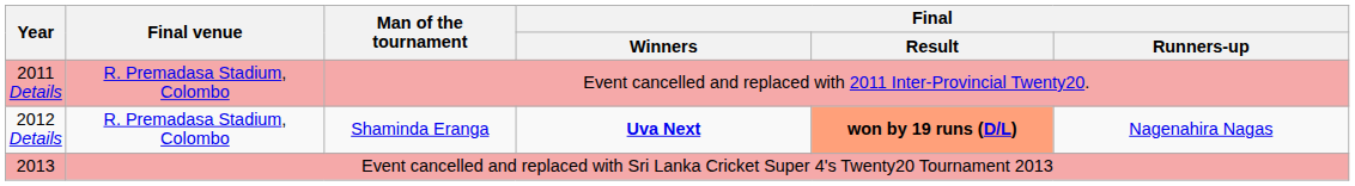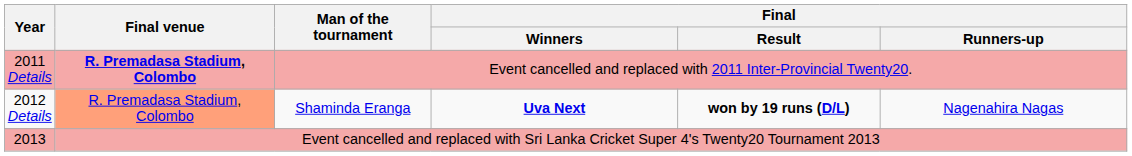2011 Details | Final venue: normal -> bold
2012 Details | Final venue: no background -> lightsalmon background
2012 Details | Final / Result: lightsalmon background -> no background
